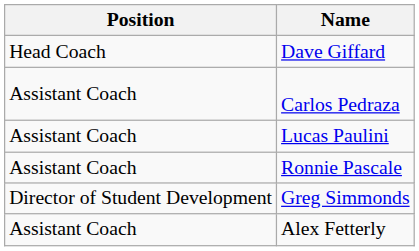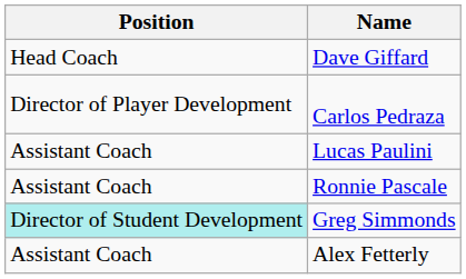Carlos Pedraza | Position: Assistant Coach -> Director of Player Development
Greg Simmonds | Position: no background -> paleturquoise background
